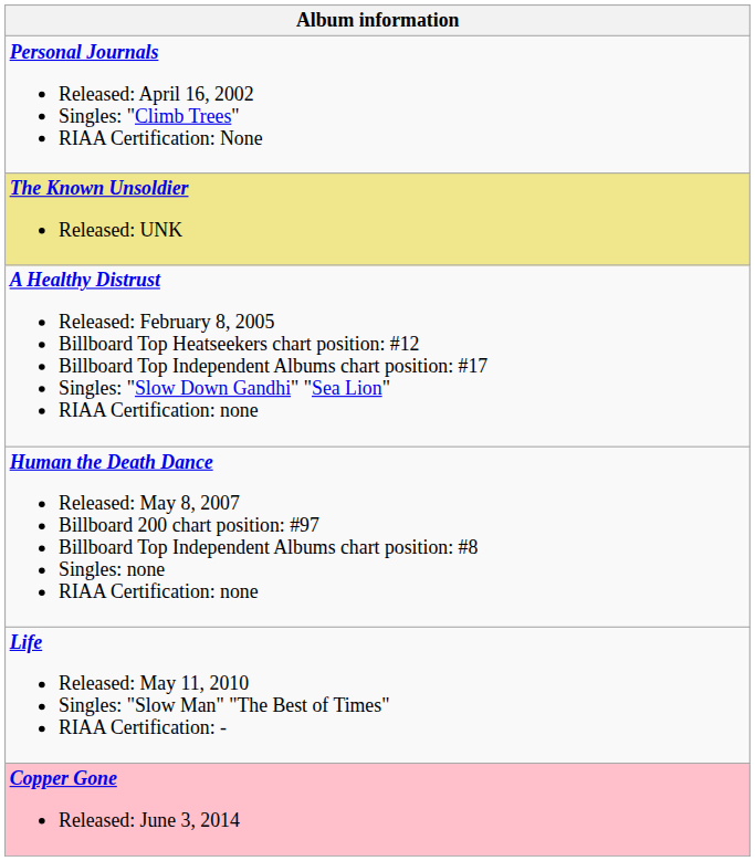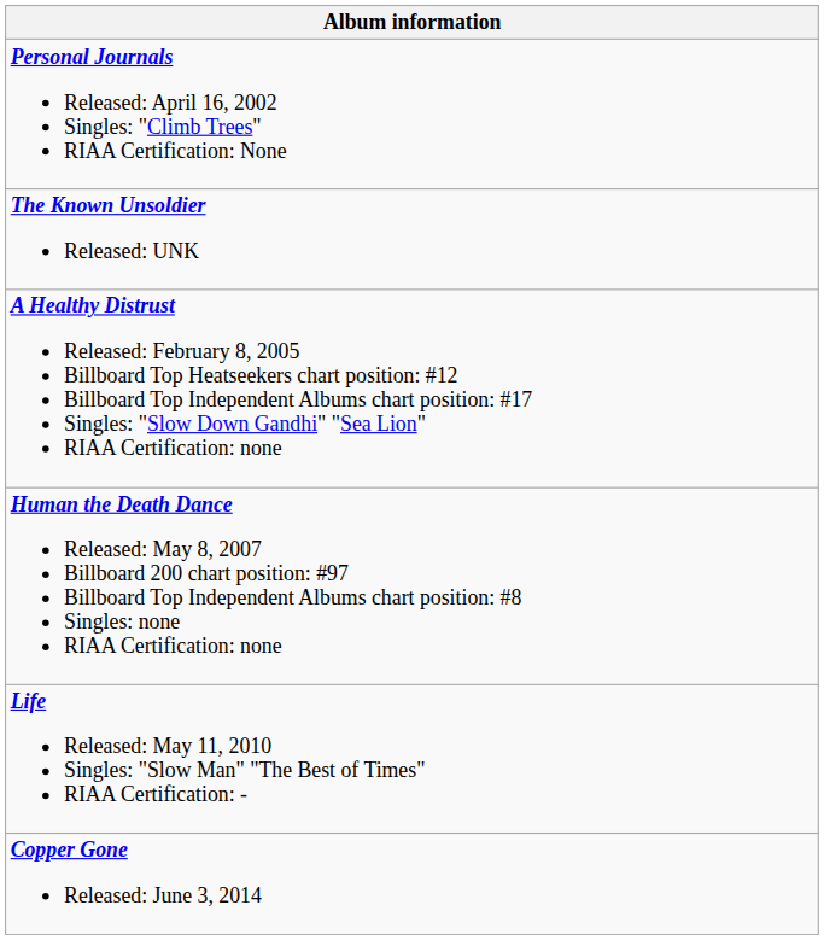row 3 | column 1: khaki background -> no background
row 7 | column 1: pink background -> no background
